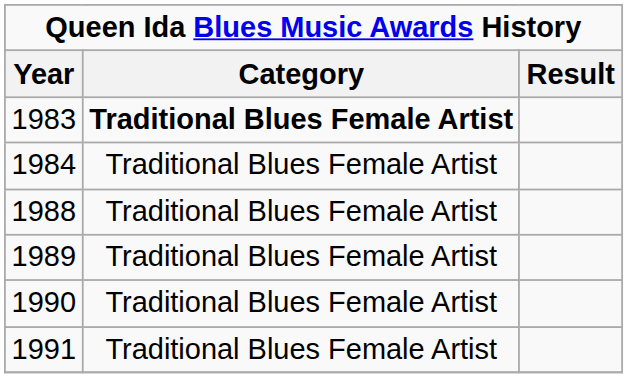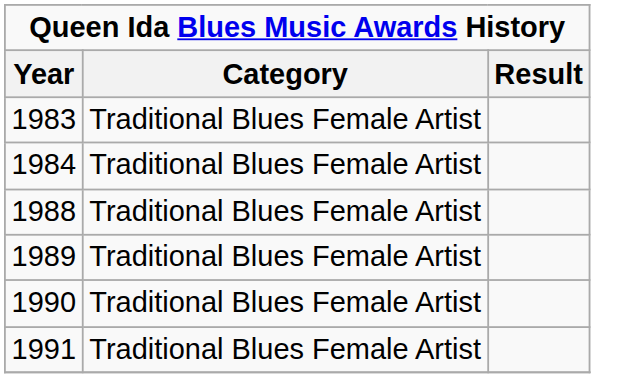1983 | Category: bold -> normal
